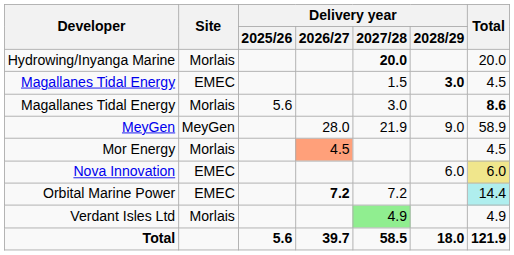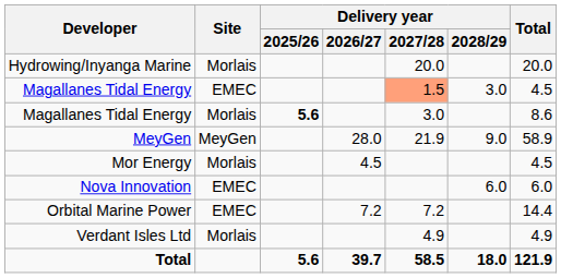Hydrowing/Inyanga Marine | Delivery year / 2027/28: bold -> normal
Magallanes Tidal Energy / EMEC | Delivery year / 2027/28: no background -> lightsalmon background
Magallanes Tidal Energy / EMEC | Delivery year / 2028/29: bold -> normal
Magallanes Tidal Energy / Morlais | Delivery year / 2025/26: normal -> bold
Magallanes Tidal Energy / Morlais | Total: bold -> normal
Mor Energy | Delivery year / 2026/27: lightsalmon background -> no background
Nova Innovation | Total: khaki background -> no background
Orbital Marine Power | Delivery year / 2026/27: bold -> normal
Orbital Marine Power | Total: paleturquoise background -> no background
Verdant Isles Ltd | Delivery year / 2027/28: lightgreen background -> no background
